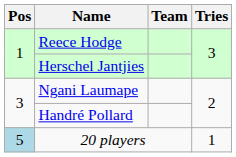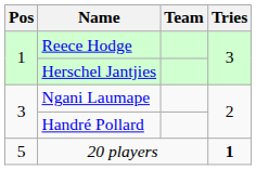20 players | Pos: lightblue background -> no background
20 players | Tries: normal -> bold
